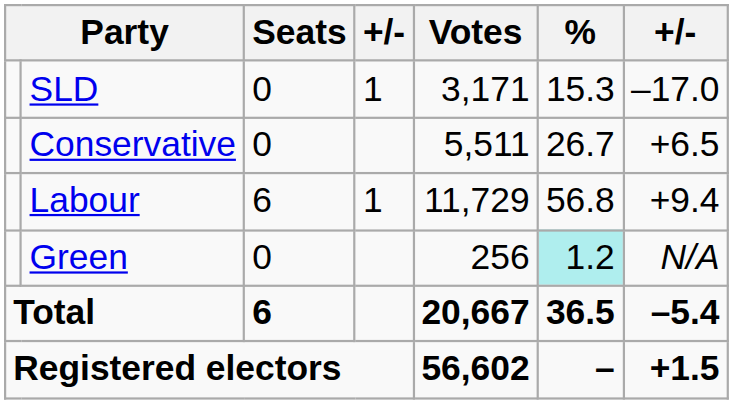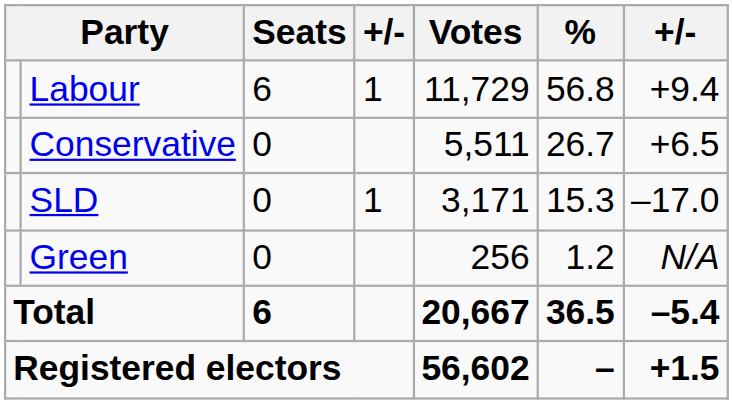rows swapped: Labour <-> SLD
Green | %: paleturquoise background -> no background
